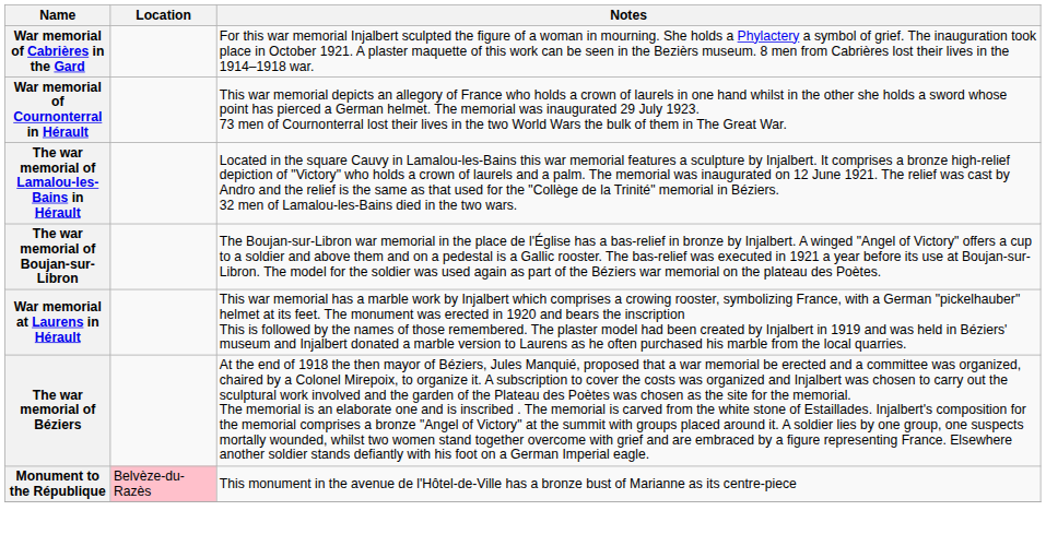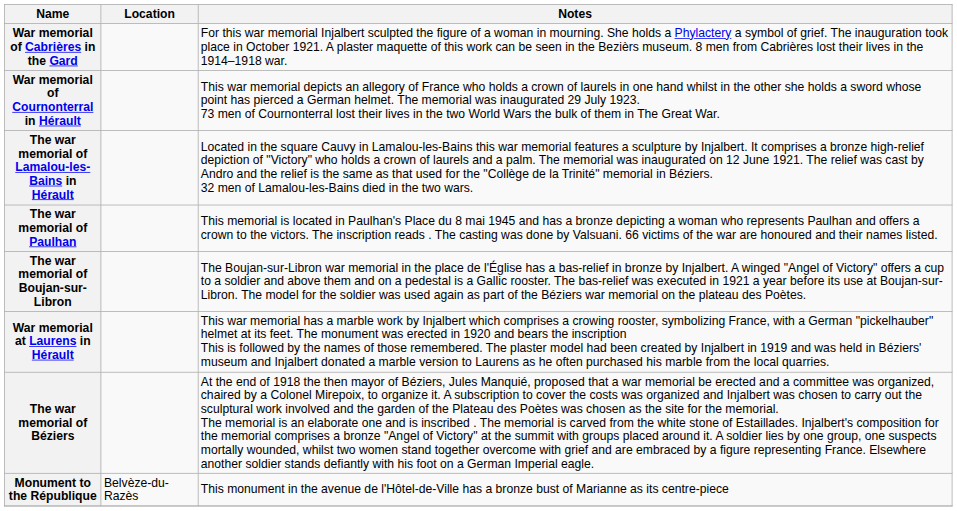+ row: The war memorial of Paulhan | This memorial is located in Paulhan's Place du 8 mai 1945 and has a bronze depicting a woman who represents Paulhan and offers a crown to the victors. The inscription reads . The casting was done by Valsuani. 66 victims of the war are honoured and their names listed.
Monument to the République | Location: pink background -> no background
